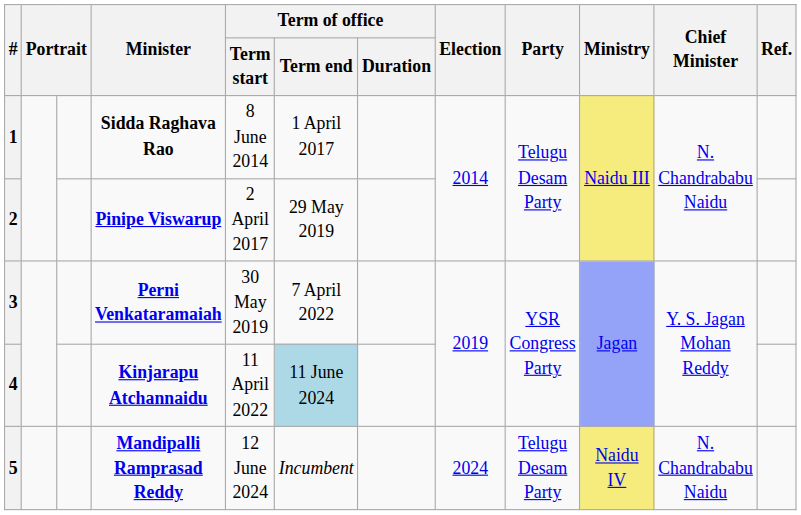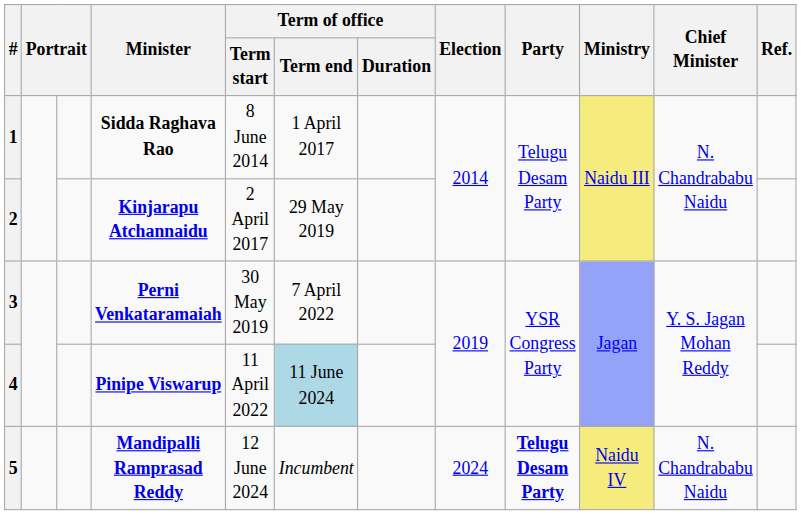2 | Minister: Pinipe Viswarup -> Kinjarapu Atchannaidu
4 | Minister: Kinjarapu Atchannaidu -> Pinipe Viswarup
5 | Party: normal -> bold
